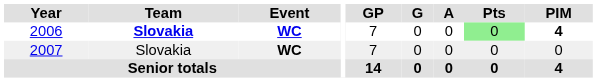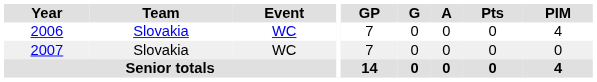2006 | Team: bold -> normal
2006 | Event: bold -> normal
2006 | Pts: lightgreen background -> no background
2006 | PIM: bold -> normal
2007 | Event: bold -> normal
